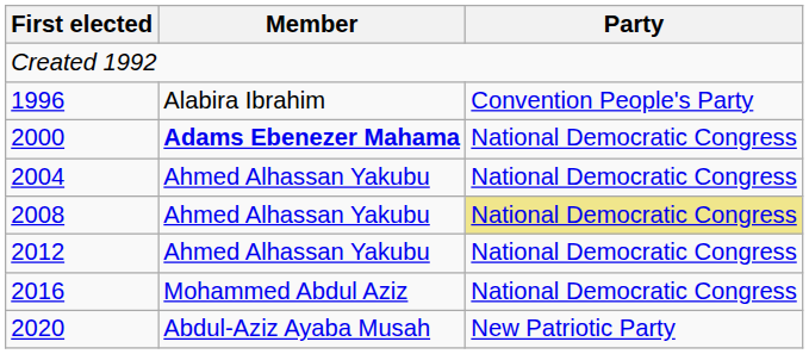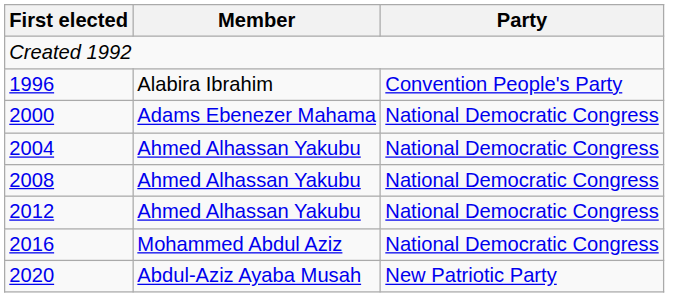2000 | Member: bold -> normal
2008 | Party: khaki background -> no background
